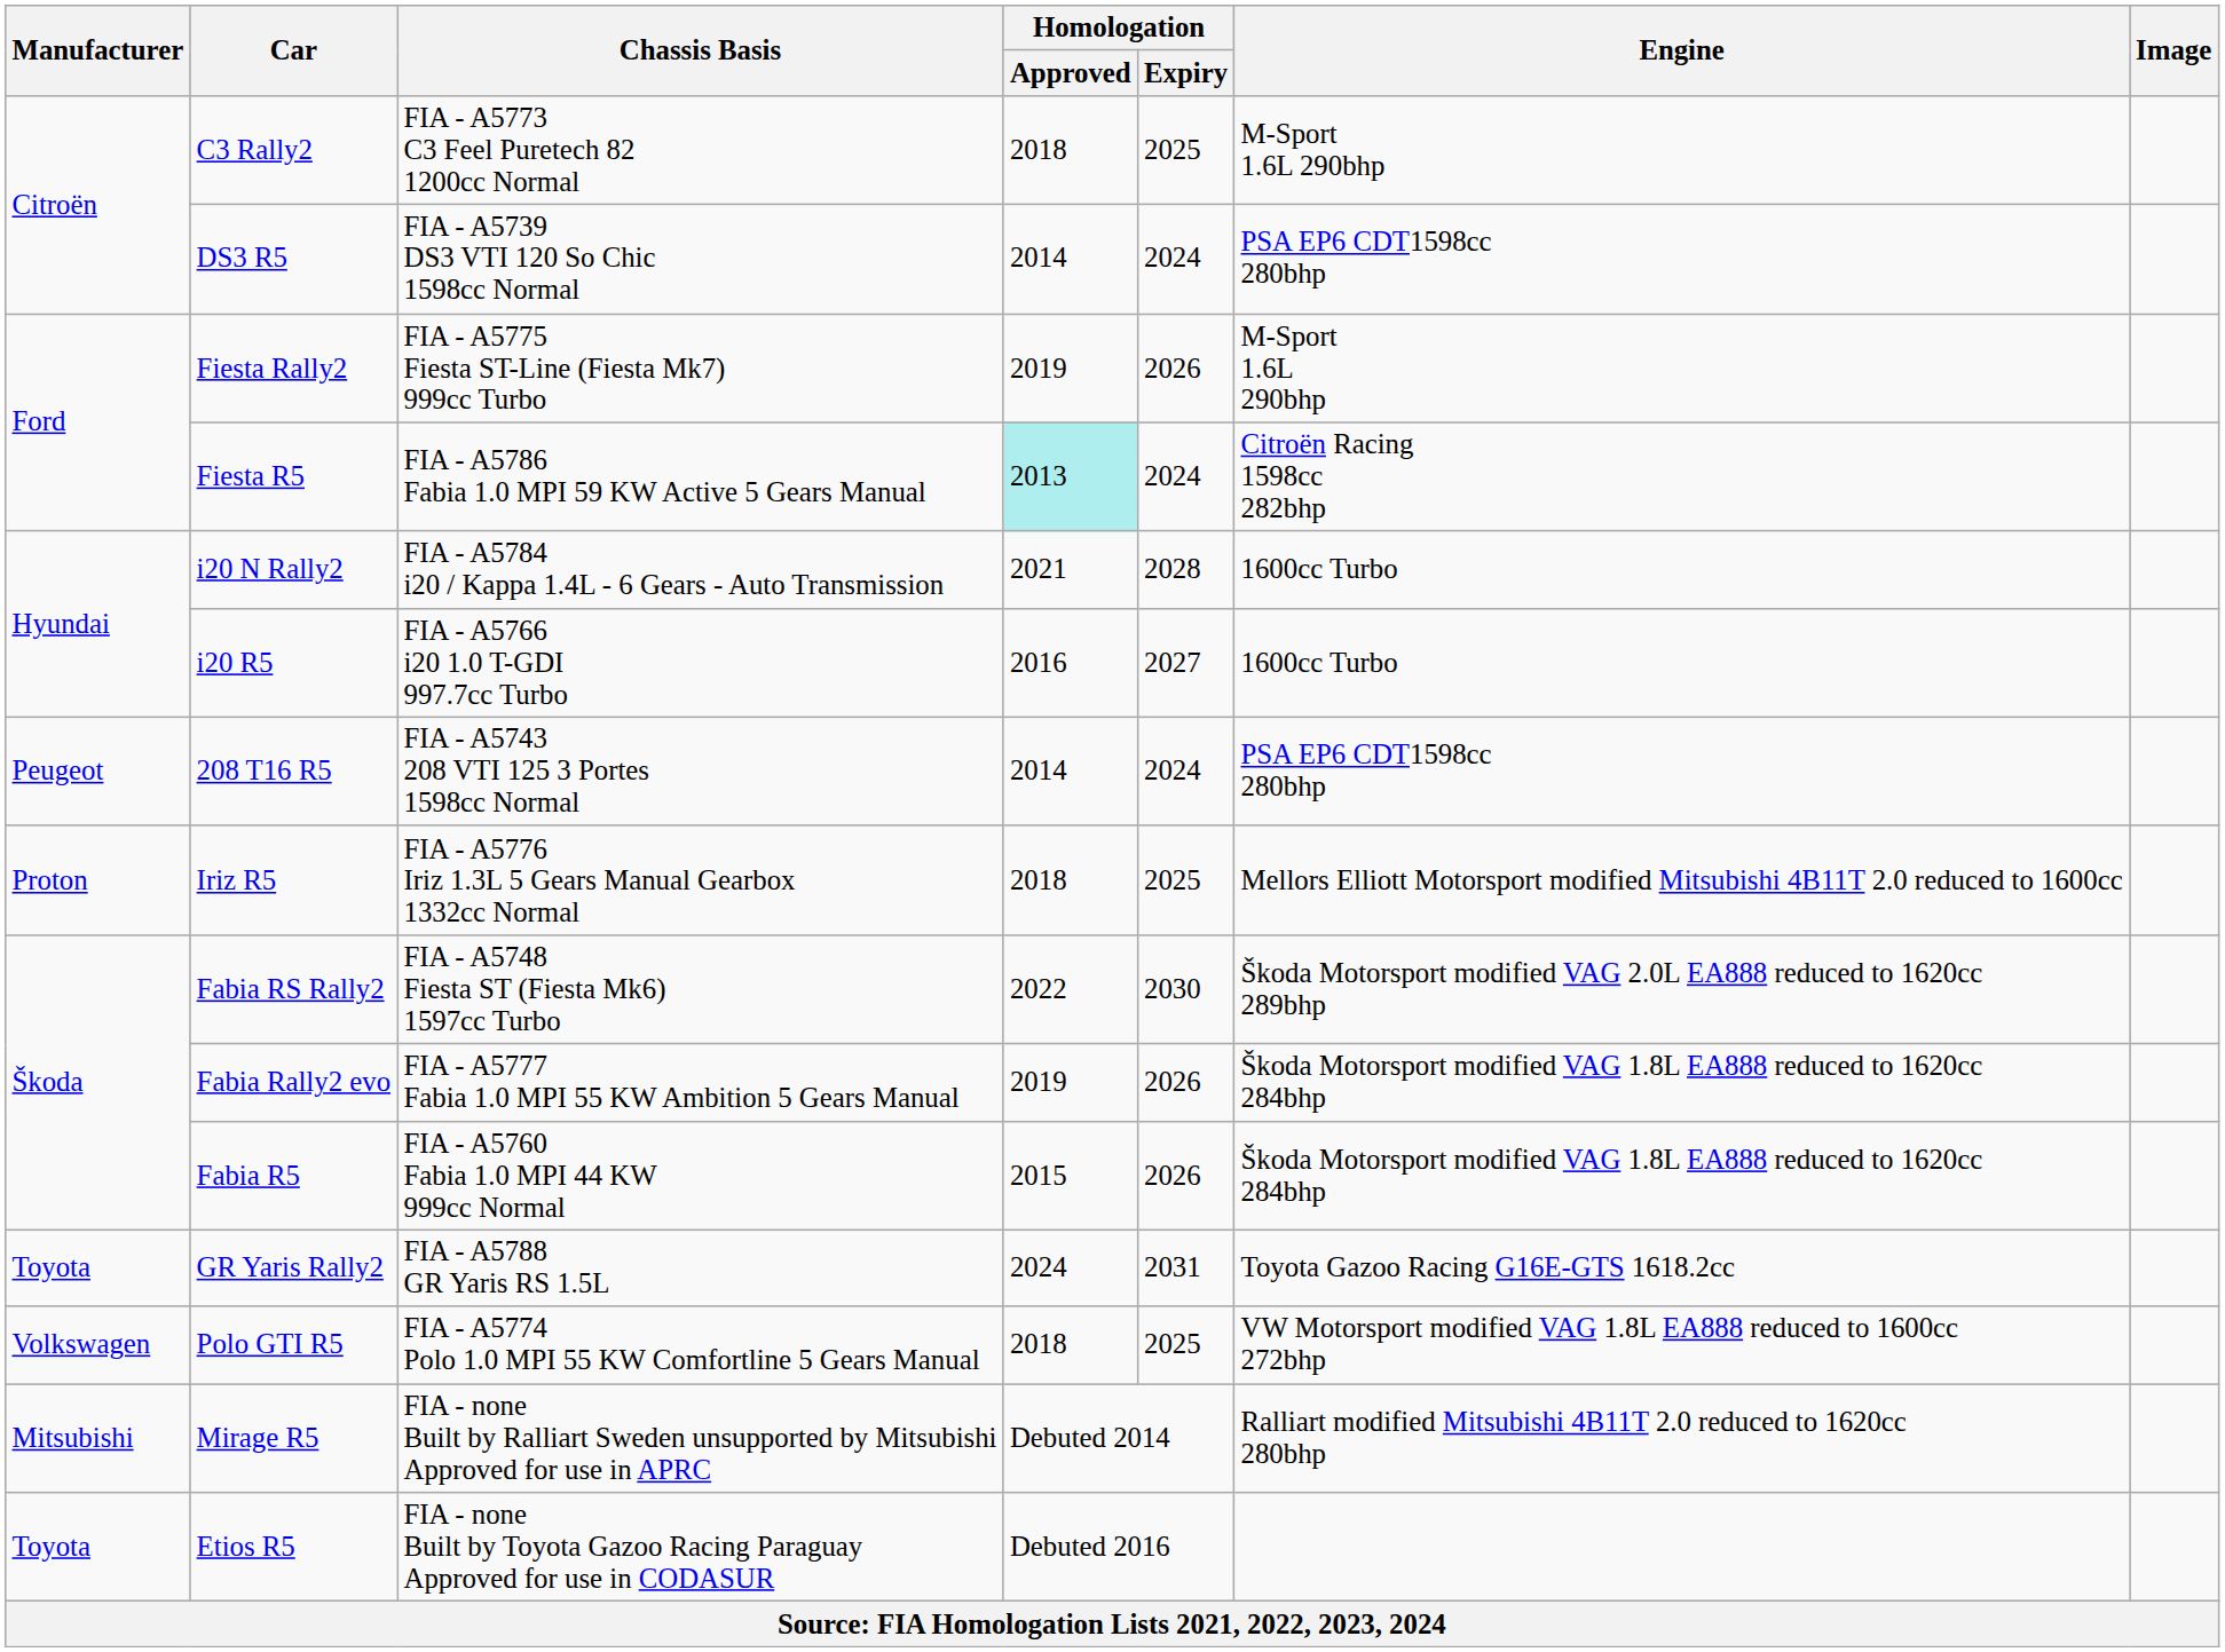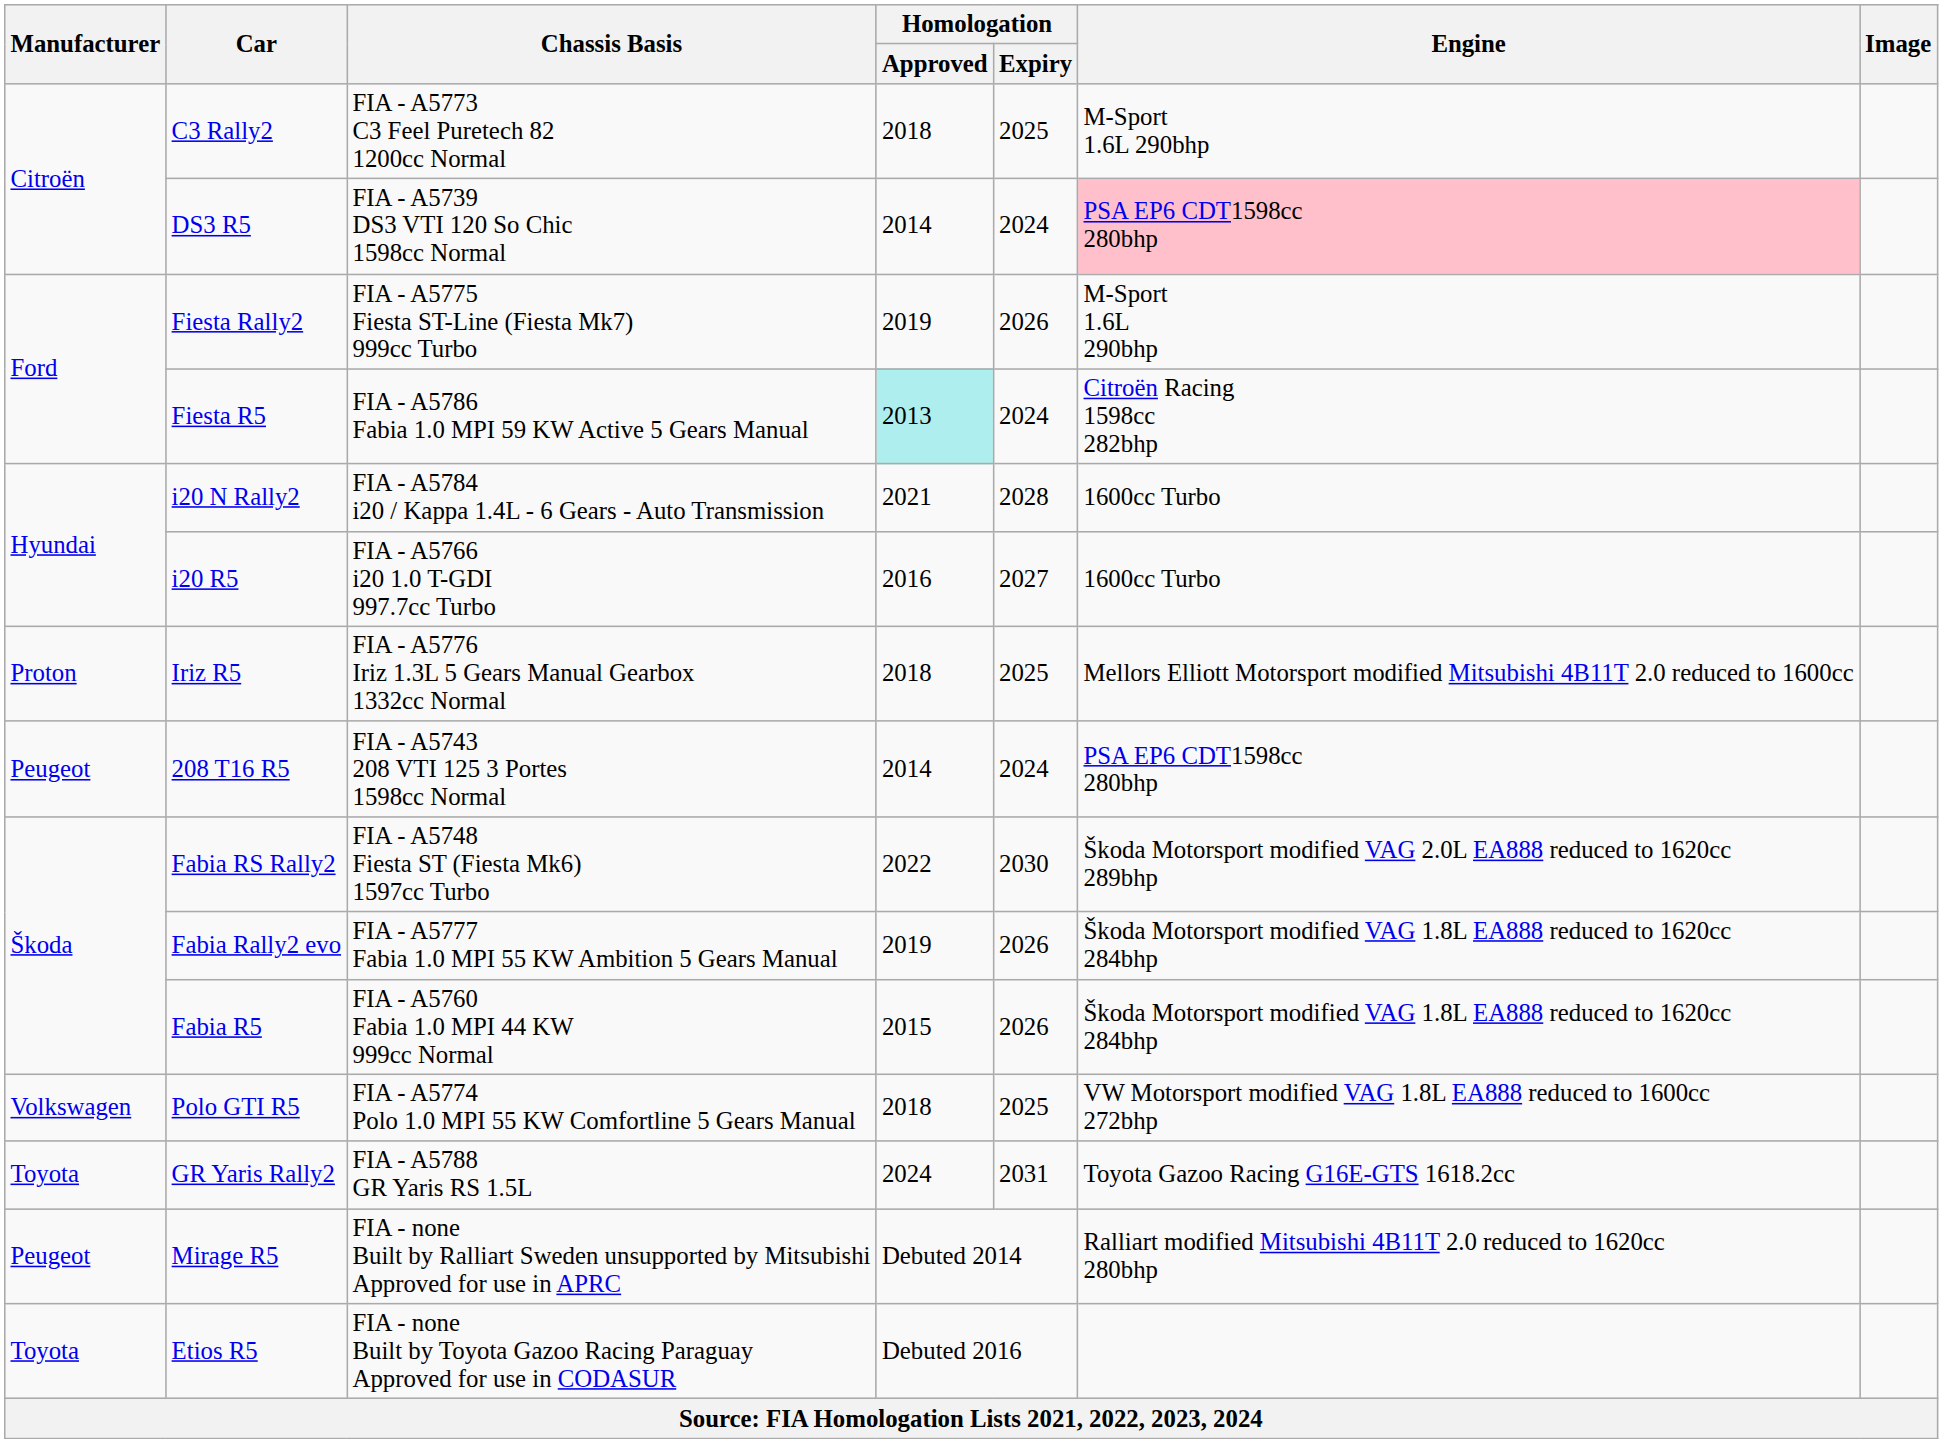DS3 R5 | Engine: no background -> pink background
rows swapped: 208 T16 R5 <-> Iriz R5
rows swapped: GR Yaris Rally2 <-> Polo GTI R5
Mirage R5 | Manufacturer: Mitsubishi -> Peugeot
